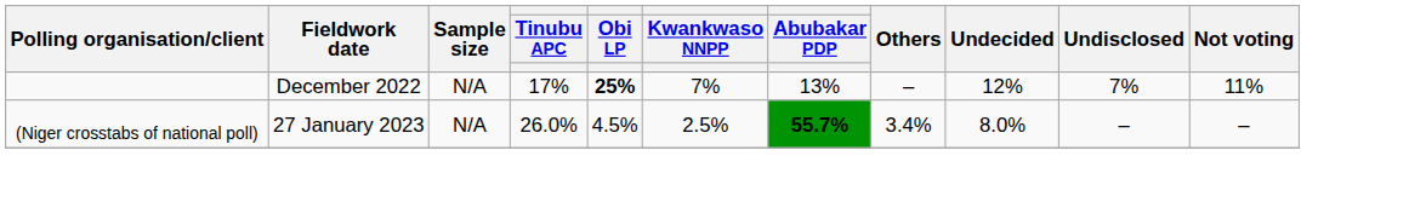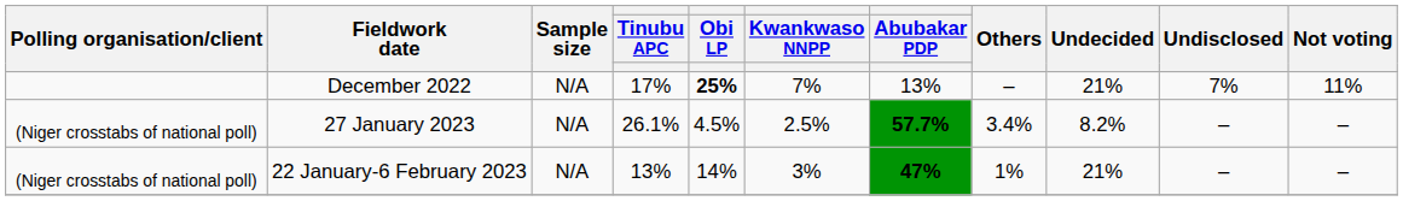December 2022 | Undecided: 12% -> 21%
27 January 2023 | Tinubu APC: 26.0% -> 26.1%
27 January 2023 | Abubakar PDP: 55.7% -> 57.7%
27 January 2023 | Undecided: 8.0% -> 8.2%
+ row: (Niger crosstabs of national poll) | 22 January-6 February 2023 | N/A | 13% | 14% | 3% | 47% | 1% | 21% | – | –
